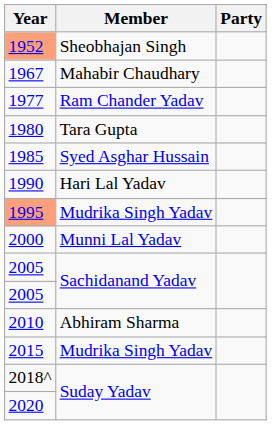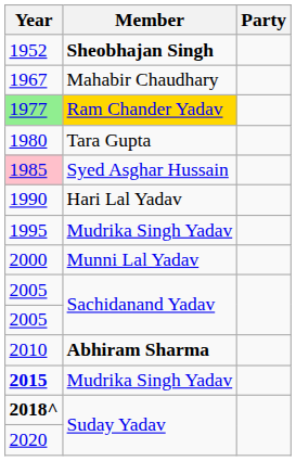1952 | Year: lightsalmon background -> no background
1952 | Member: normal -> bold
1977 | Year: no background -> lightgreen background
1977 | Member: no background -> gold background
1985 | Year: no background -> pink background
1995 | Year: lightsalmon background -> no background
2010 | Member: normal -> bold
2015 | Year: normal -> bold
2018^ | Year: normal -> bold
